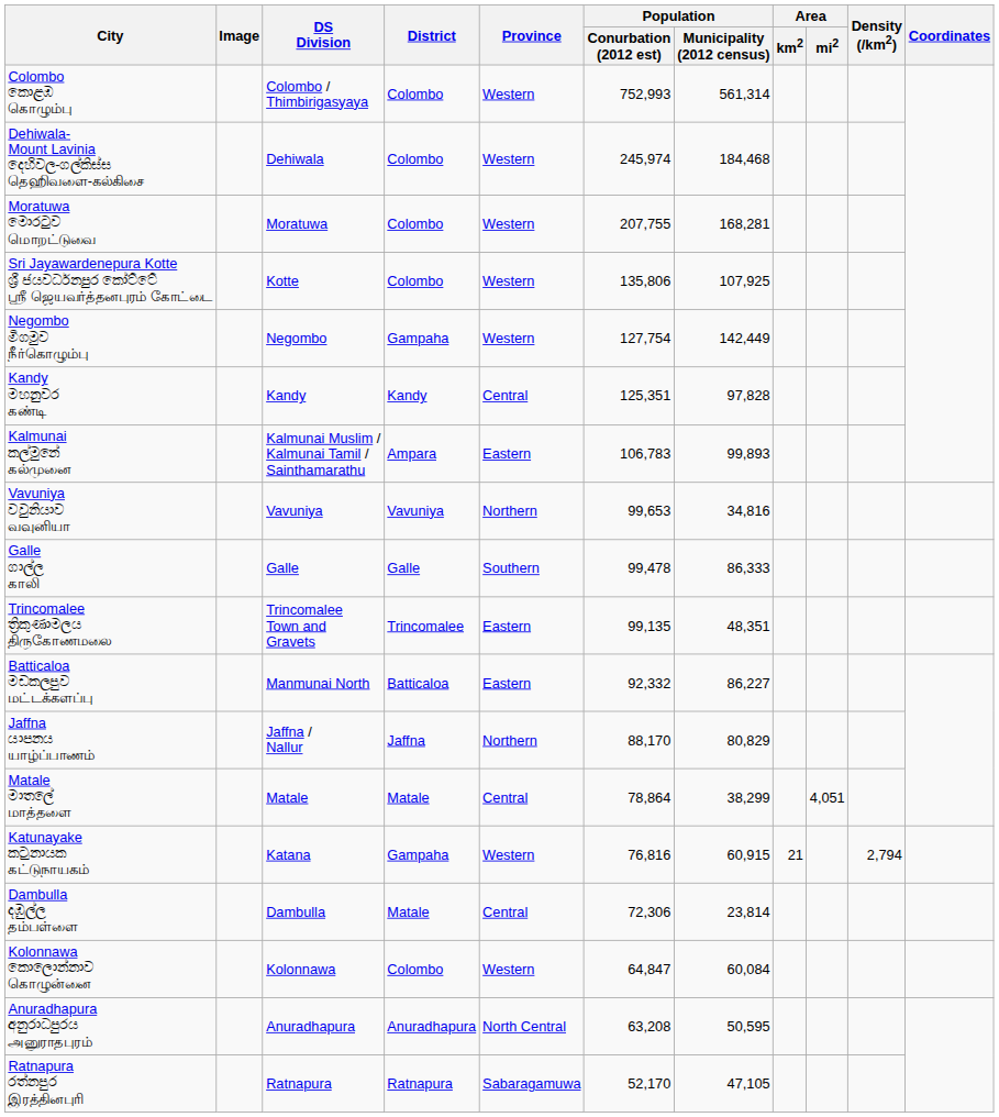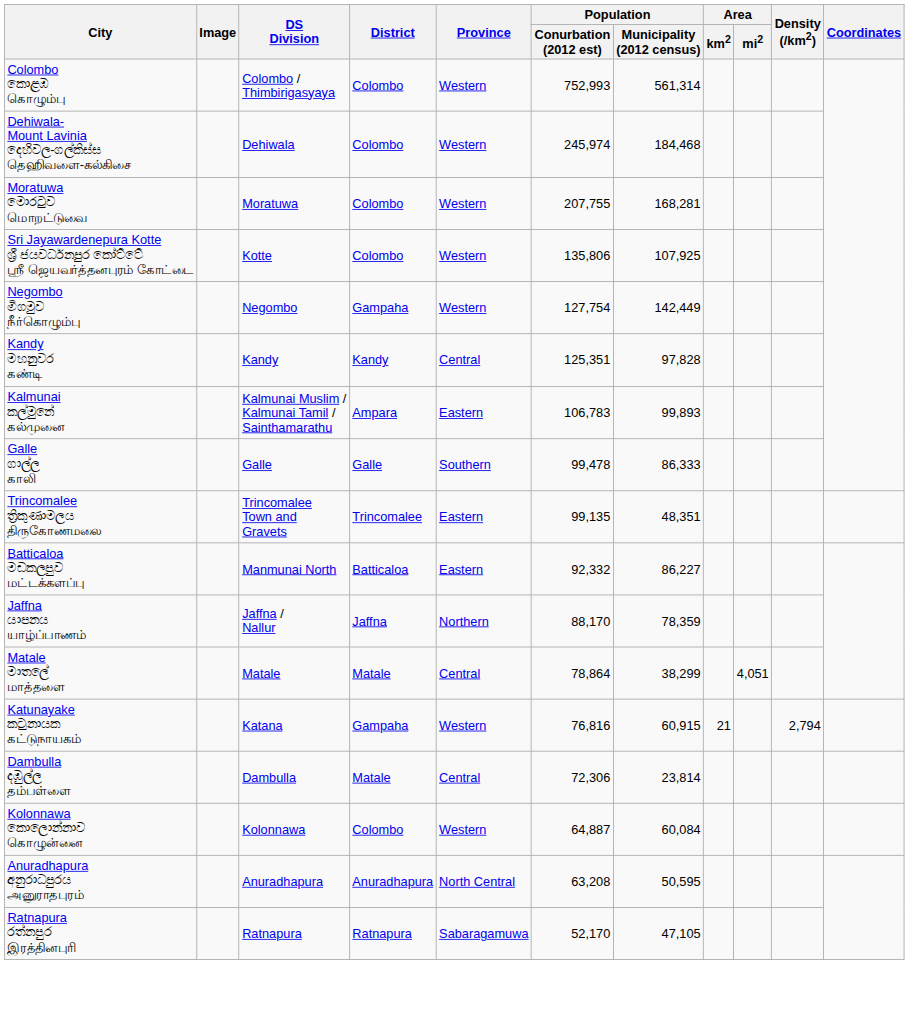- row: Vavuniya වවුනියාව வவுனியா | Vavuniya | Vavuniya | Northern | 99,653 | 34,816
Jaffna යාපනය யாழ்ப்பாணம் | Population / Municipality (2012 census): 80,829 -> 78,359
Kolonnawa කොලොන්නාව கொழுன்னை | Population / Conurbation (2012 est): 64,847 -> 64,887
